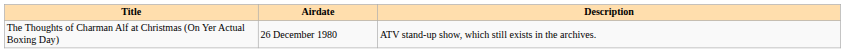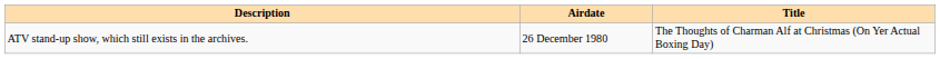columns swapped: Title <-> Description
